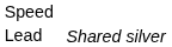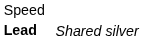Lead | column 1: normal -> bold
